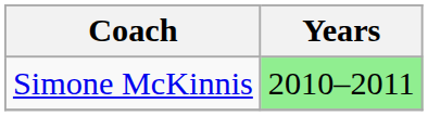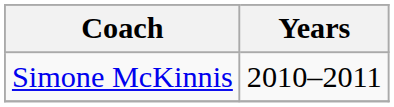Simone McKinnis | Years: lightgreen background -> no background
